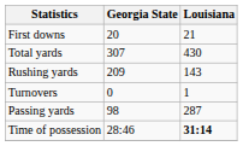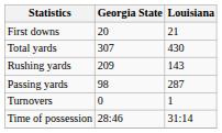rows swapped: Passing yards <-> Turnovers
Time of possession | Louisiana: bold -> normal
